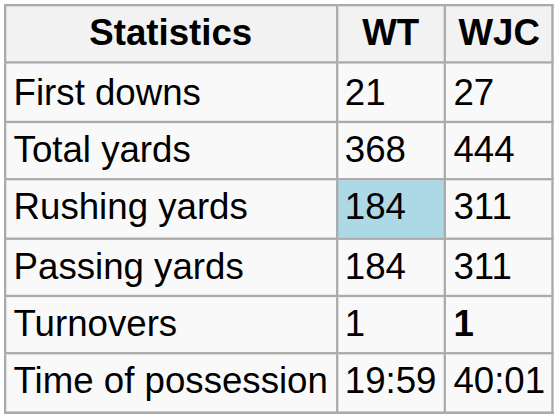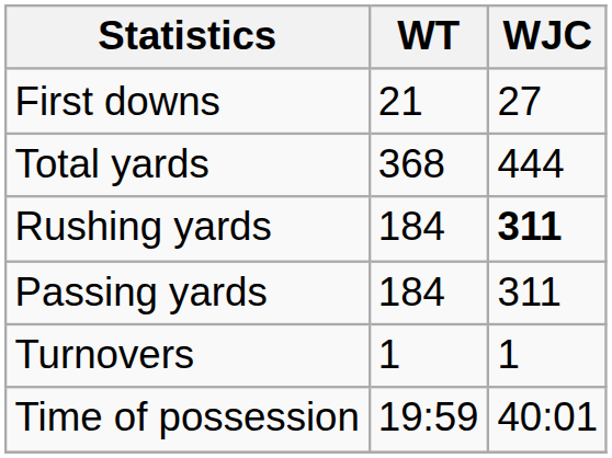Rushing yards | WT: lightblue background -> no background
Rushing yards | WJC: normal -> bold
Turnovers | WJC: bold -> normal
